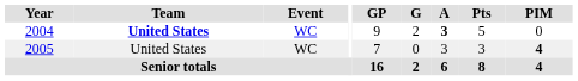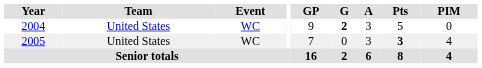2004 | Team: bold -> normal
2004 | G: normal -> bold
2004 | A: bold -> normal
2005 | Pts: normal -> bold
2005 | PIM: bold -> normal
